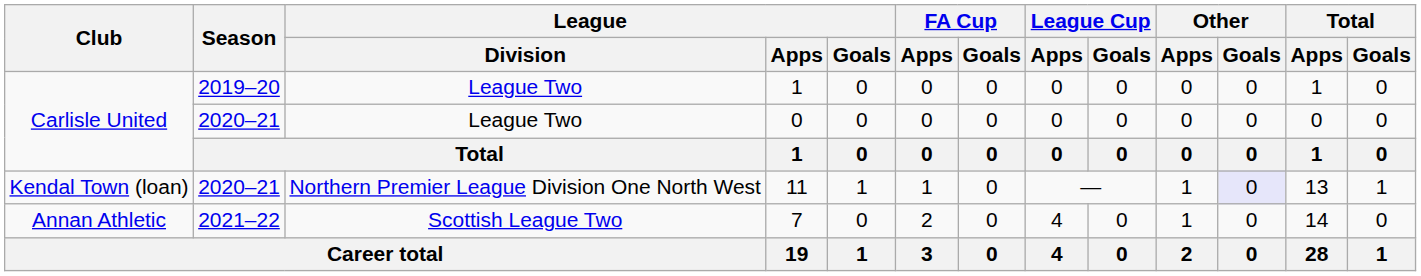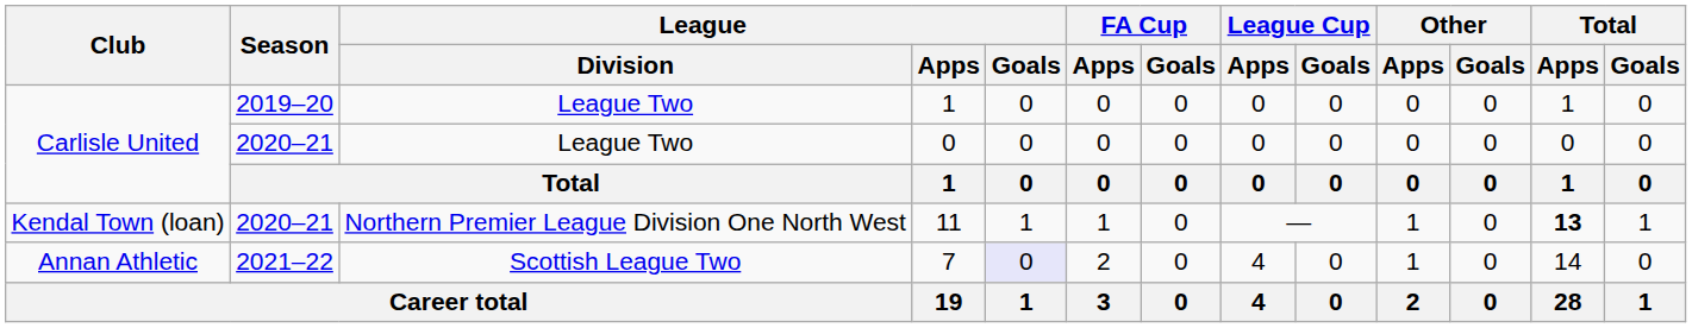11 | Other / Goals: lavender background -> no background
11 | Total / Apps: normal -> bold
7 | League / Goals: no background -> lavender background
